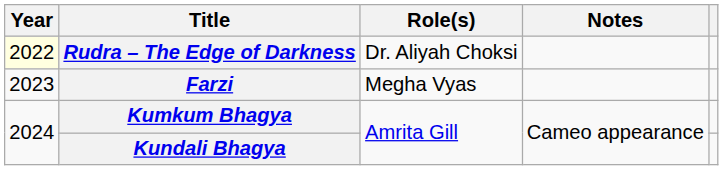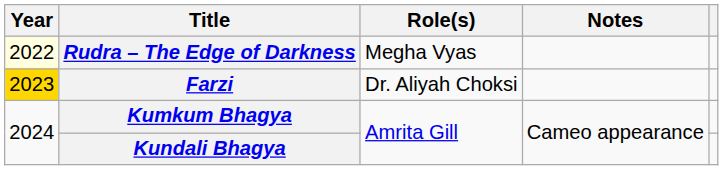Rudra – The Edge of Darkness | Role(s): Dr. Aliyah Choksi -> Megha Vyas
Farzi | Year: no background -> gold background
Farzi | Role(s): Megha Vyas -> Dr. Aliyah Choksi
